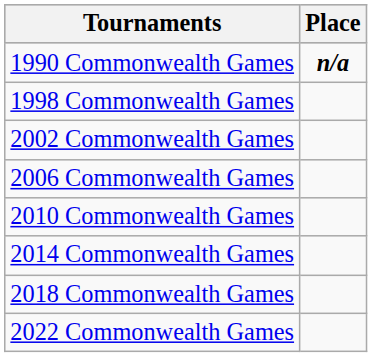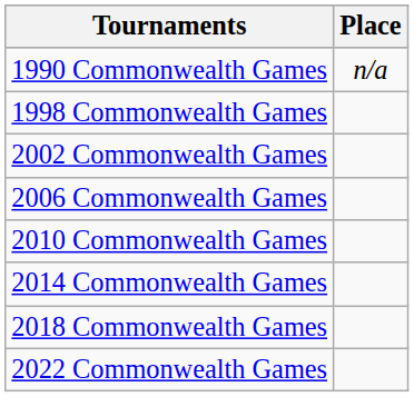1990 Commonwealth Games | Place: bold -> normal
